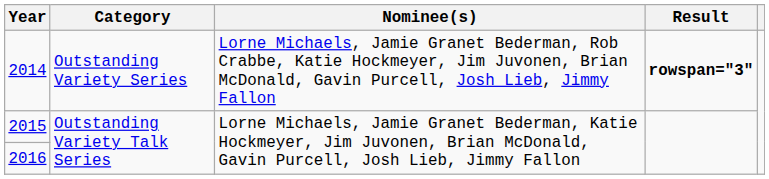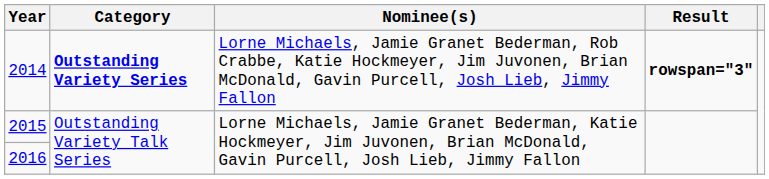2014 | Category: normal -> bold
